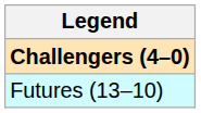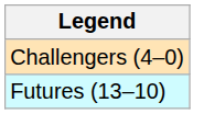row 2 | column 1: bold -> normal
